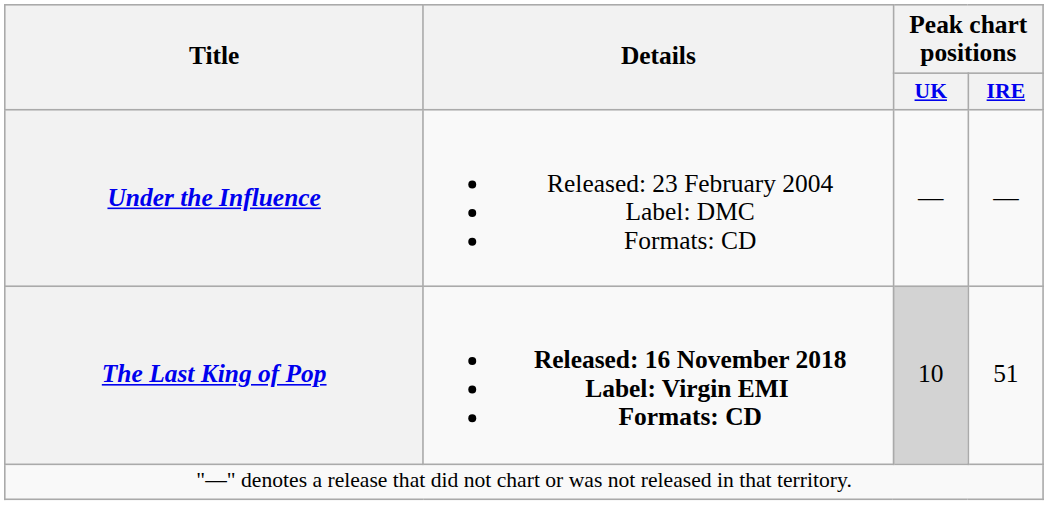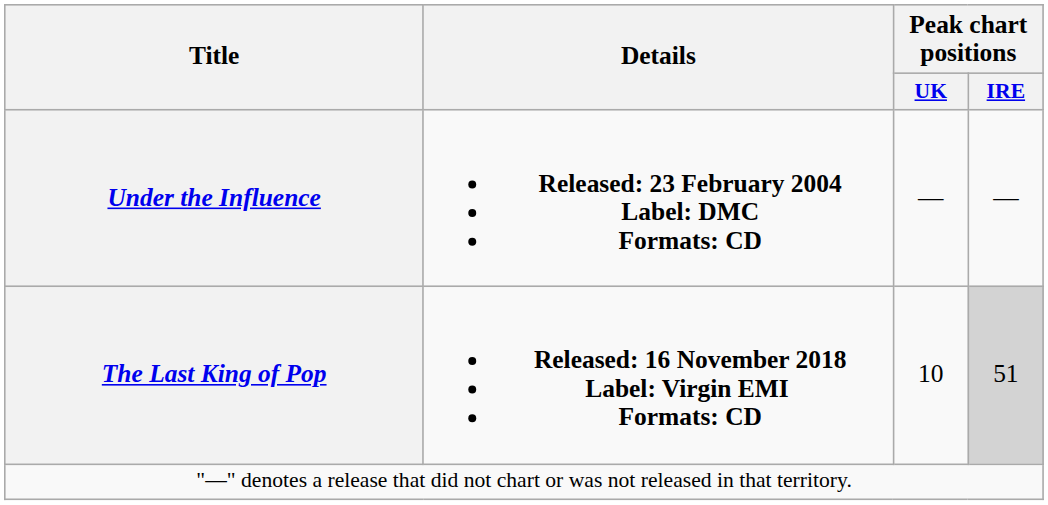Under the Influence | Details: normal -> bold
The Last King of Pop | Peak chart positions / UK: lightgrey background -> no background
The Last King of Pop | Peak chart positions / IRE: no background -> lightgrey background
